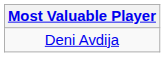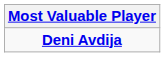row 2 | column 1: normal -> bold
